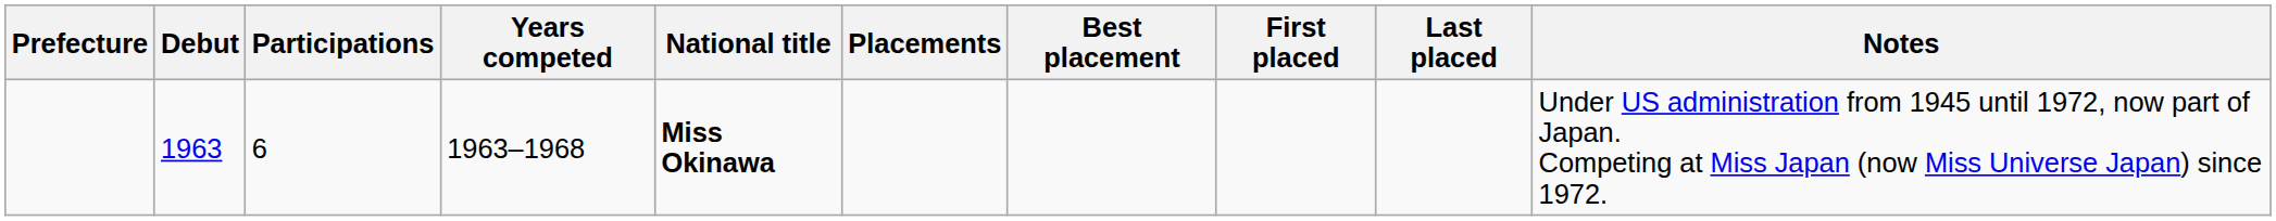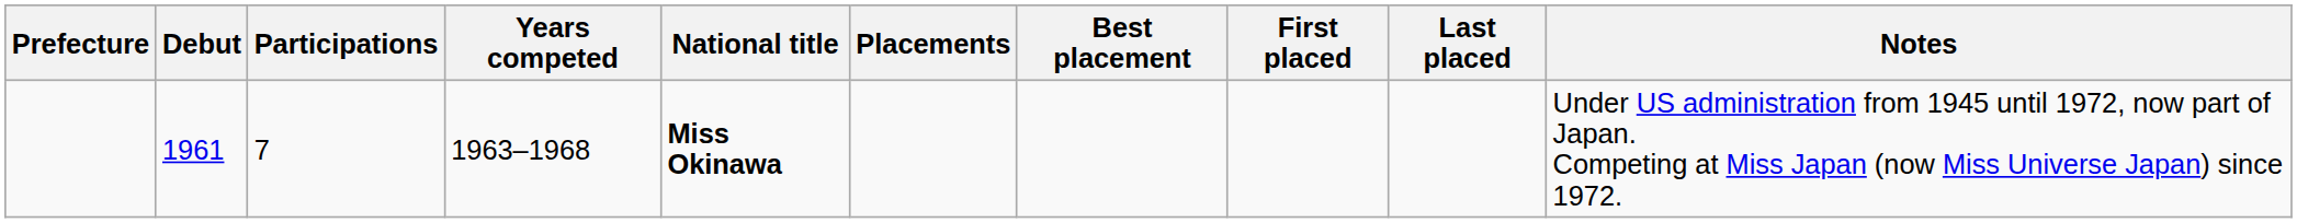row 2 | Debut: 1963 -> 1961
row 2 | Participations: 6 -> 7
